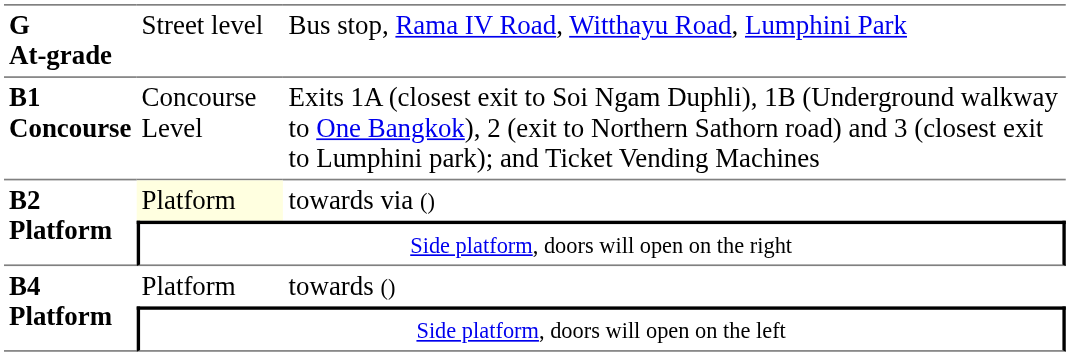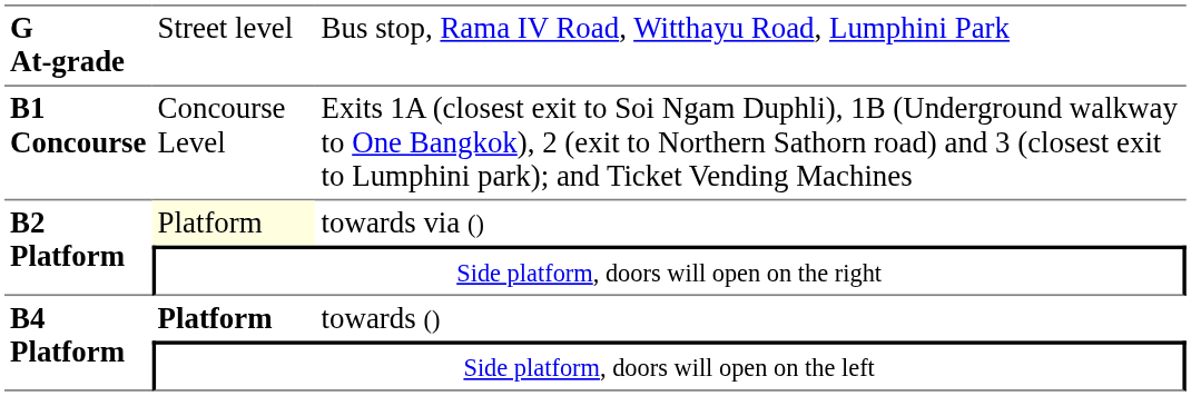towards () | column 2: normal -> bold
